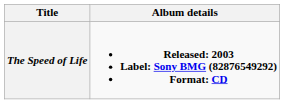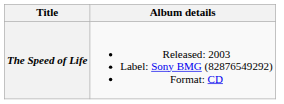The Speed of Life | Album details: bold -> normal
